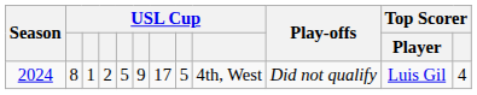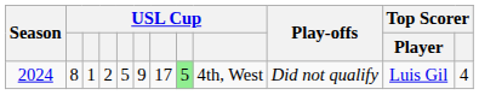2024 | column 8: no background -> lightgreen background
